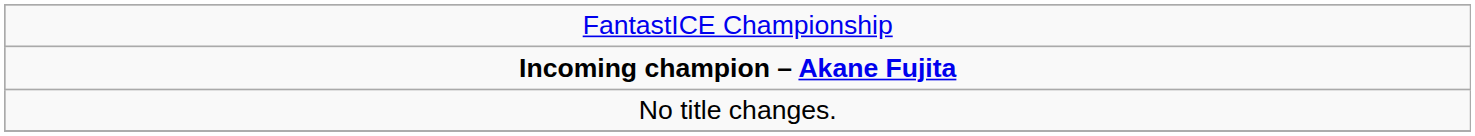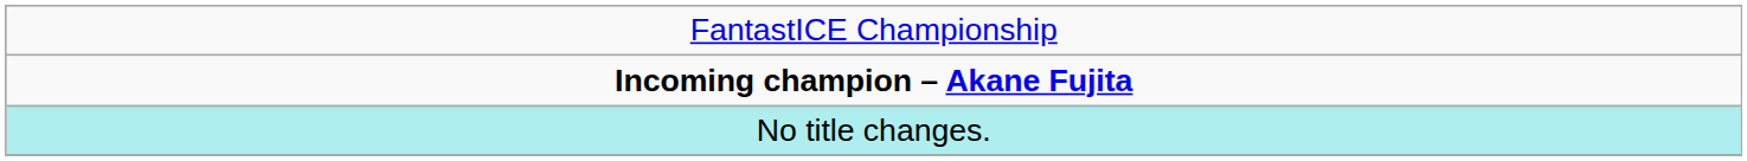No title changes. | column 1: no background -> paleturquoise background
